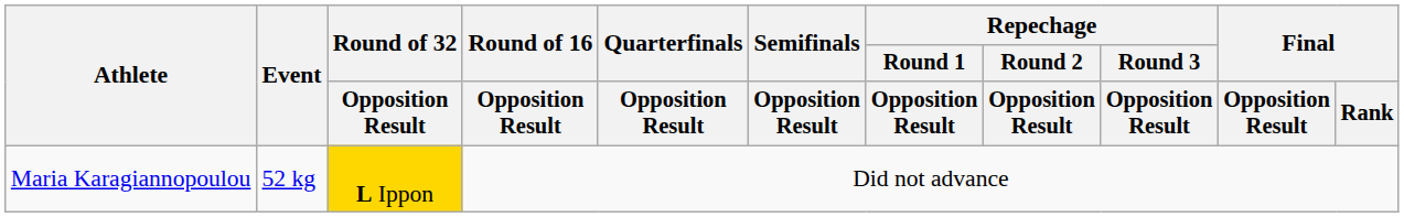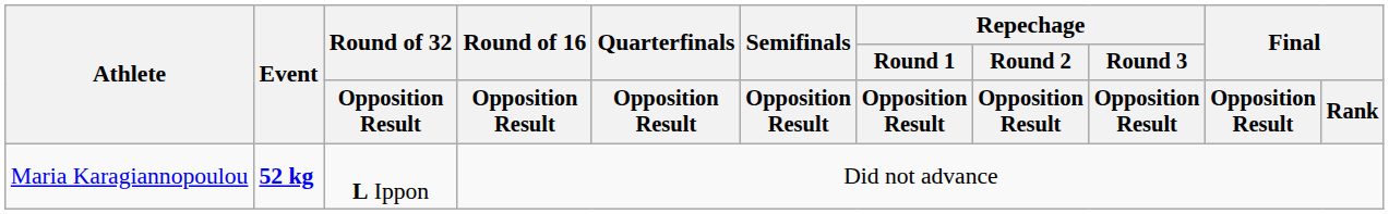Maria Karagiannopoulou | Event: normal -> bold
Maria Karagiannopoulou | Round of 32 / Opposition Result: gold background -> no background
